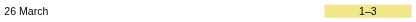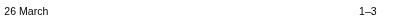26 March | column 2: khaki background -> no background
